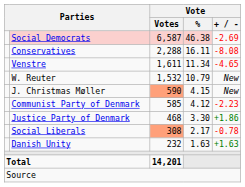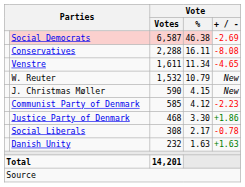J. Christmas Møller | Vote / Votes: lightsalmon background -> no background
Social Liberals | Vote / Votes: lightsalmon background -> no background
